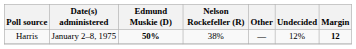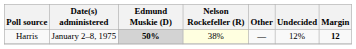Harris | Edmund Muskie (D): no background -> lightgrey background
Harris | Nelson Rockefeller (R): no background -> lightyellow background
